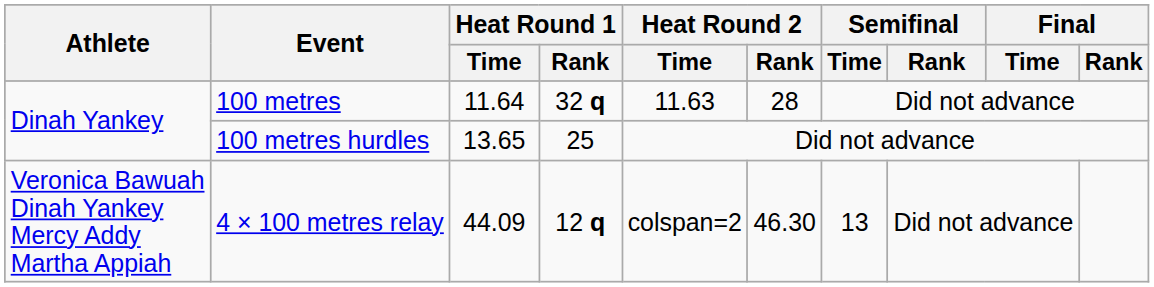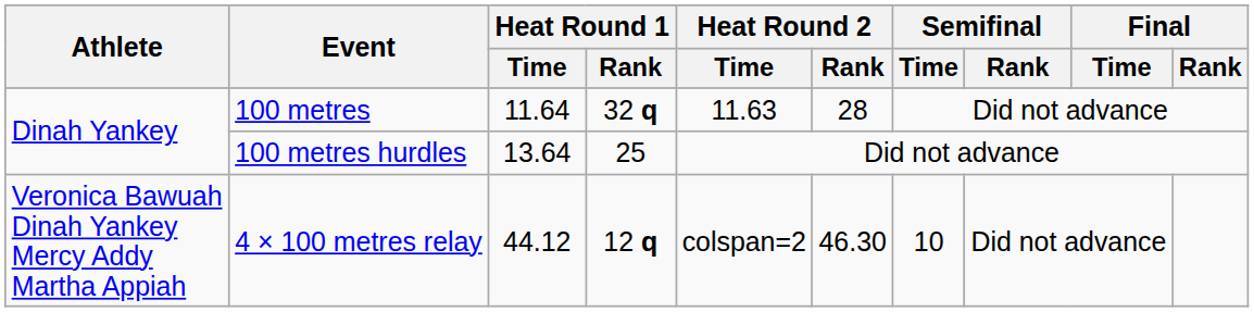100 metres hurdles | Heat Round 1 / Time: 13.65 -> 13.64
4 × 100 metres relay | Heat Round 1 / Time: 44.09 -> 44.12
4 × 100 metres relay | Semifinal / Time: 13 -> 10
